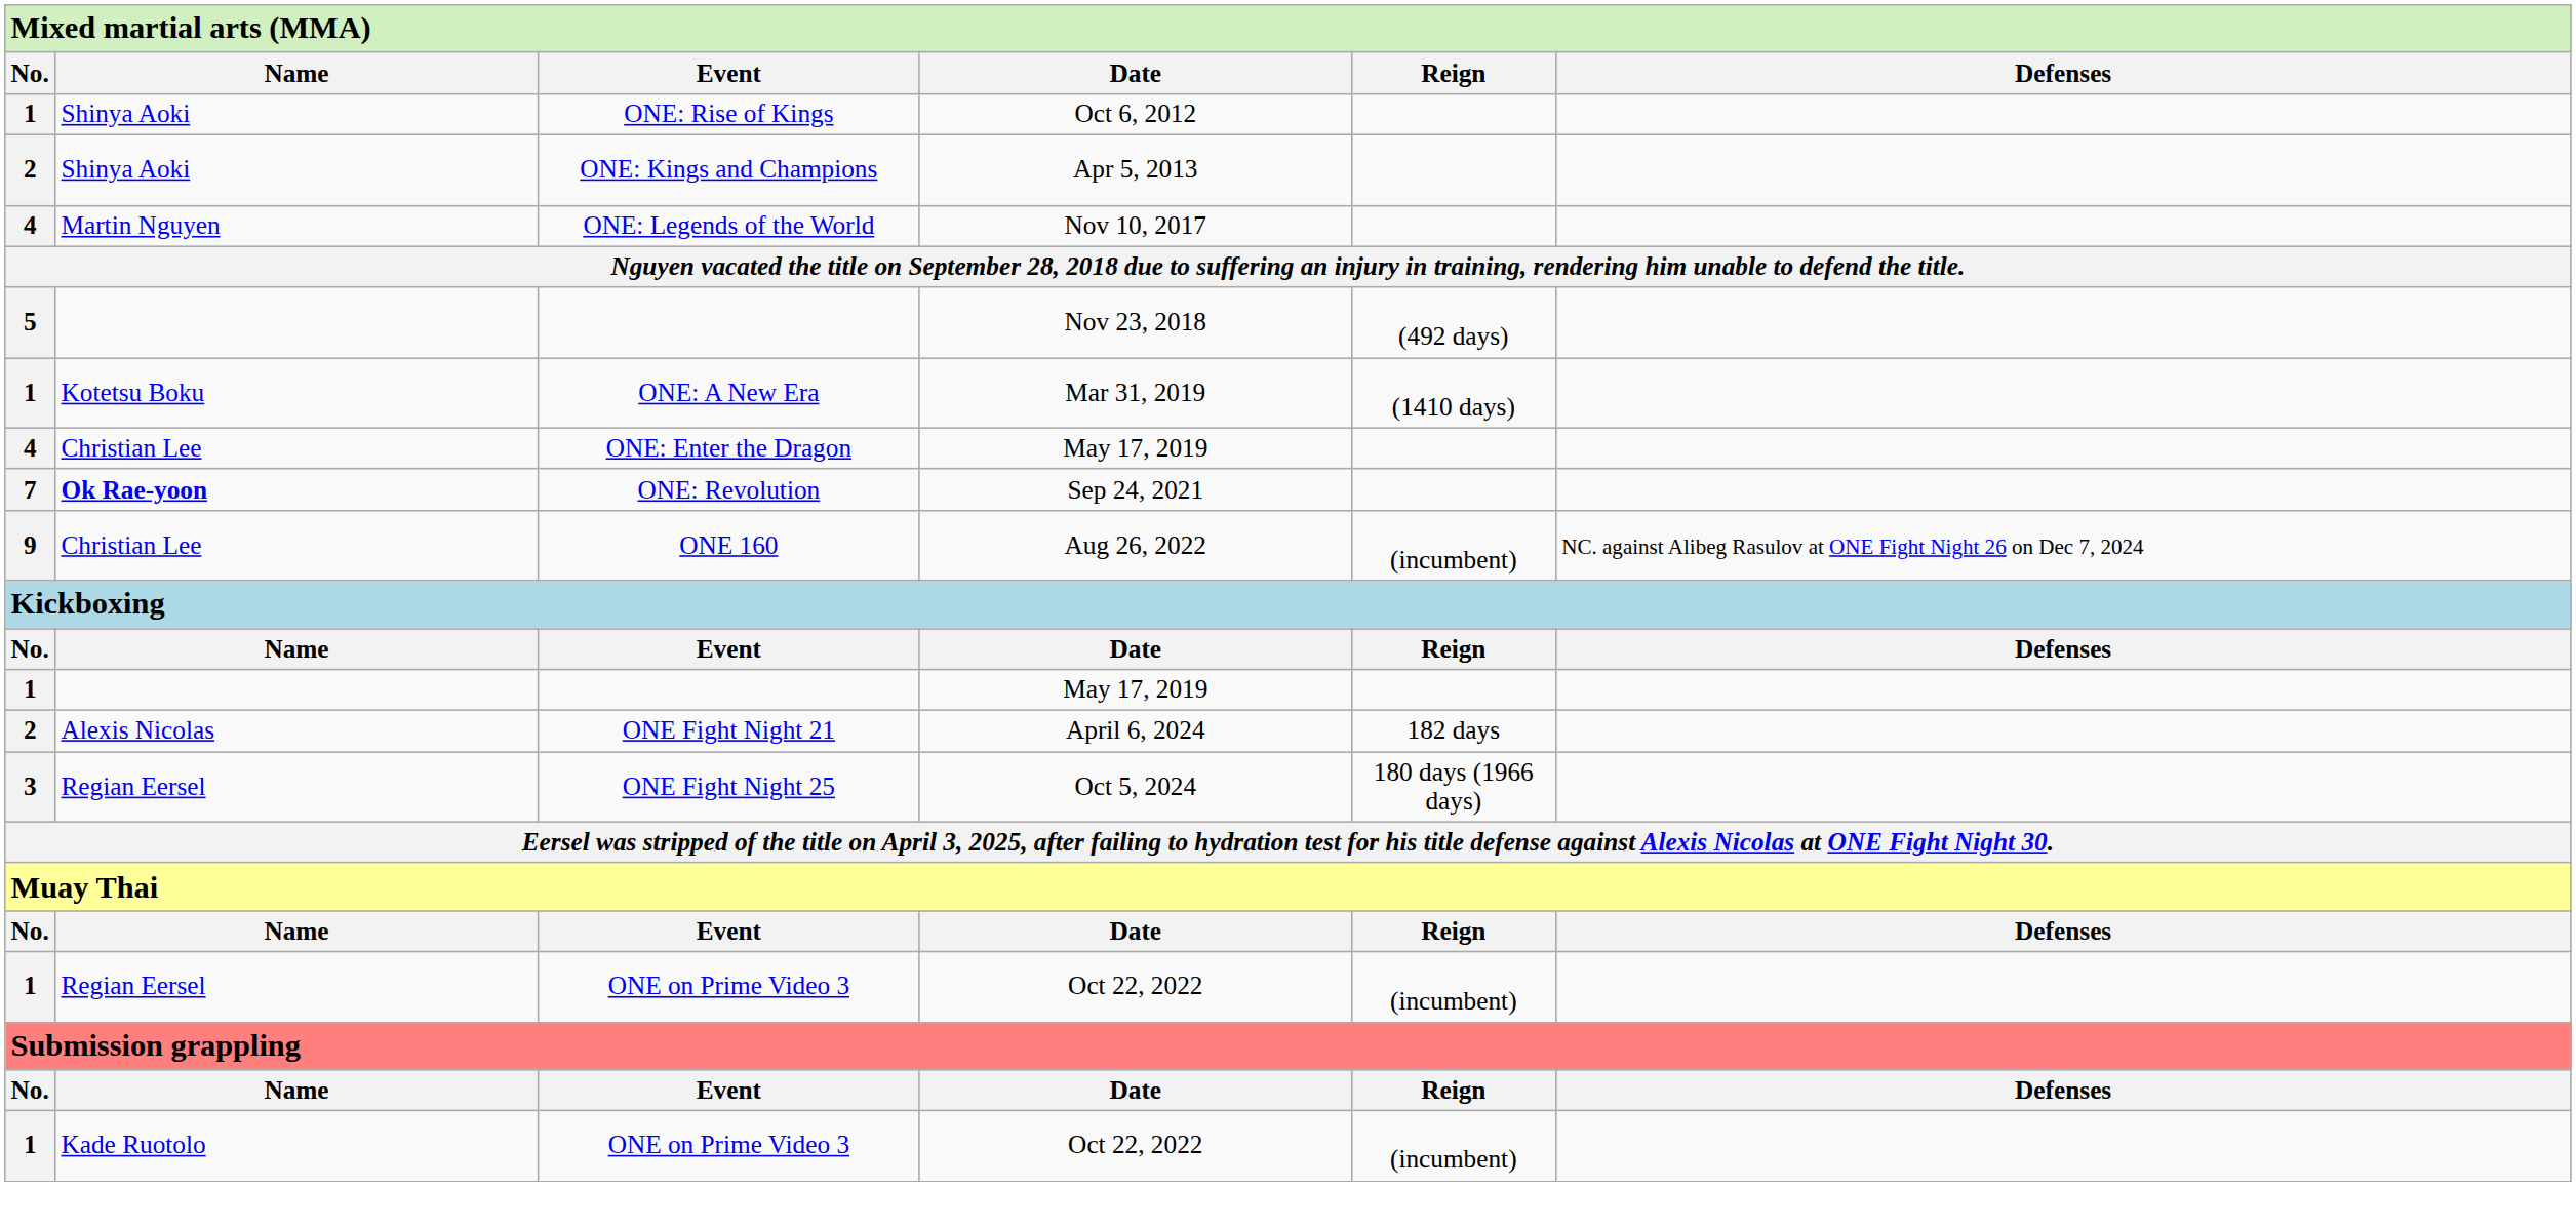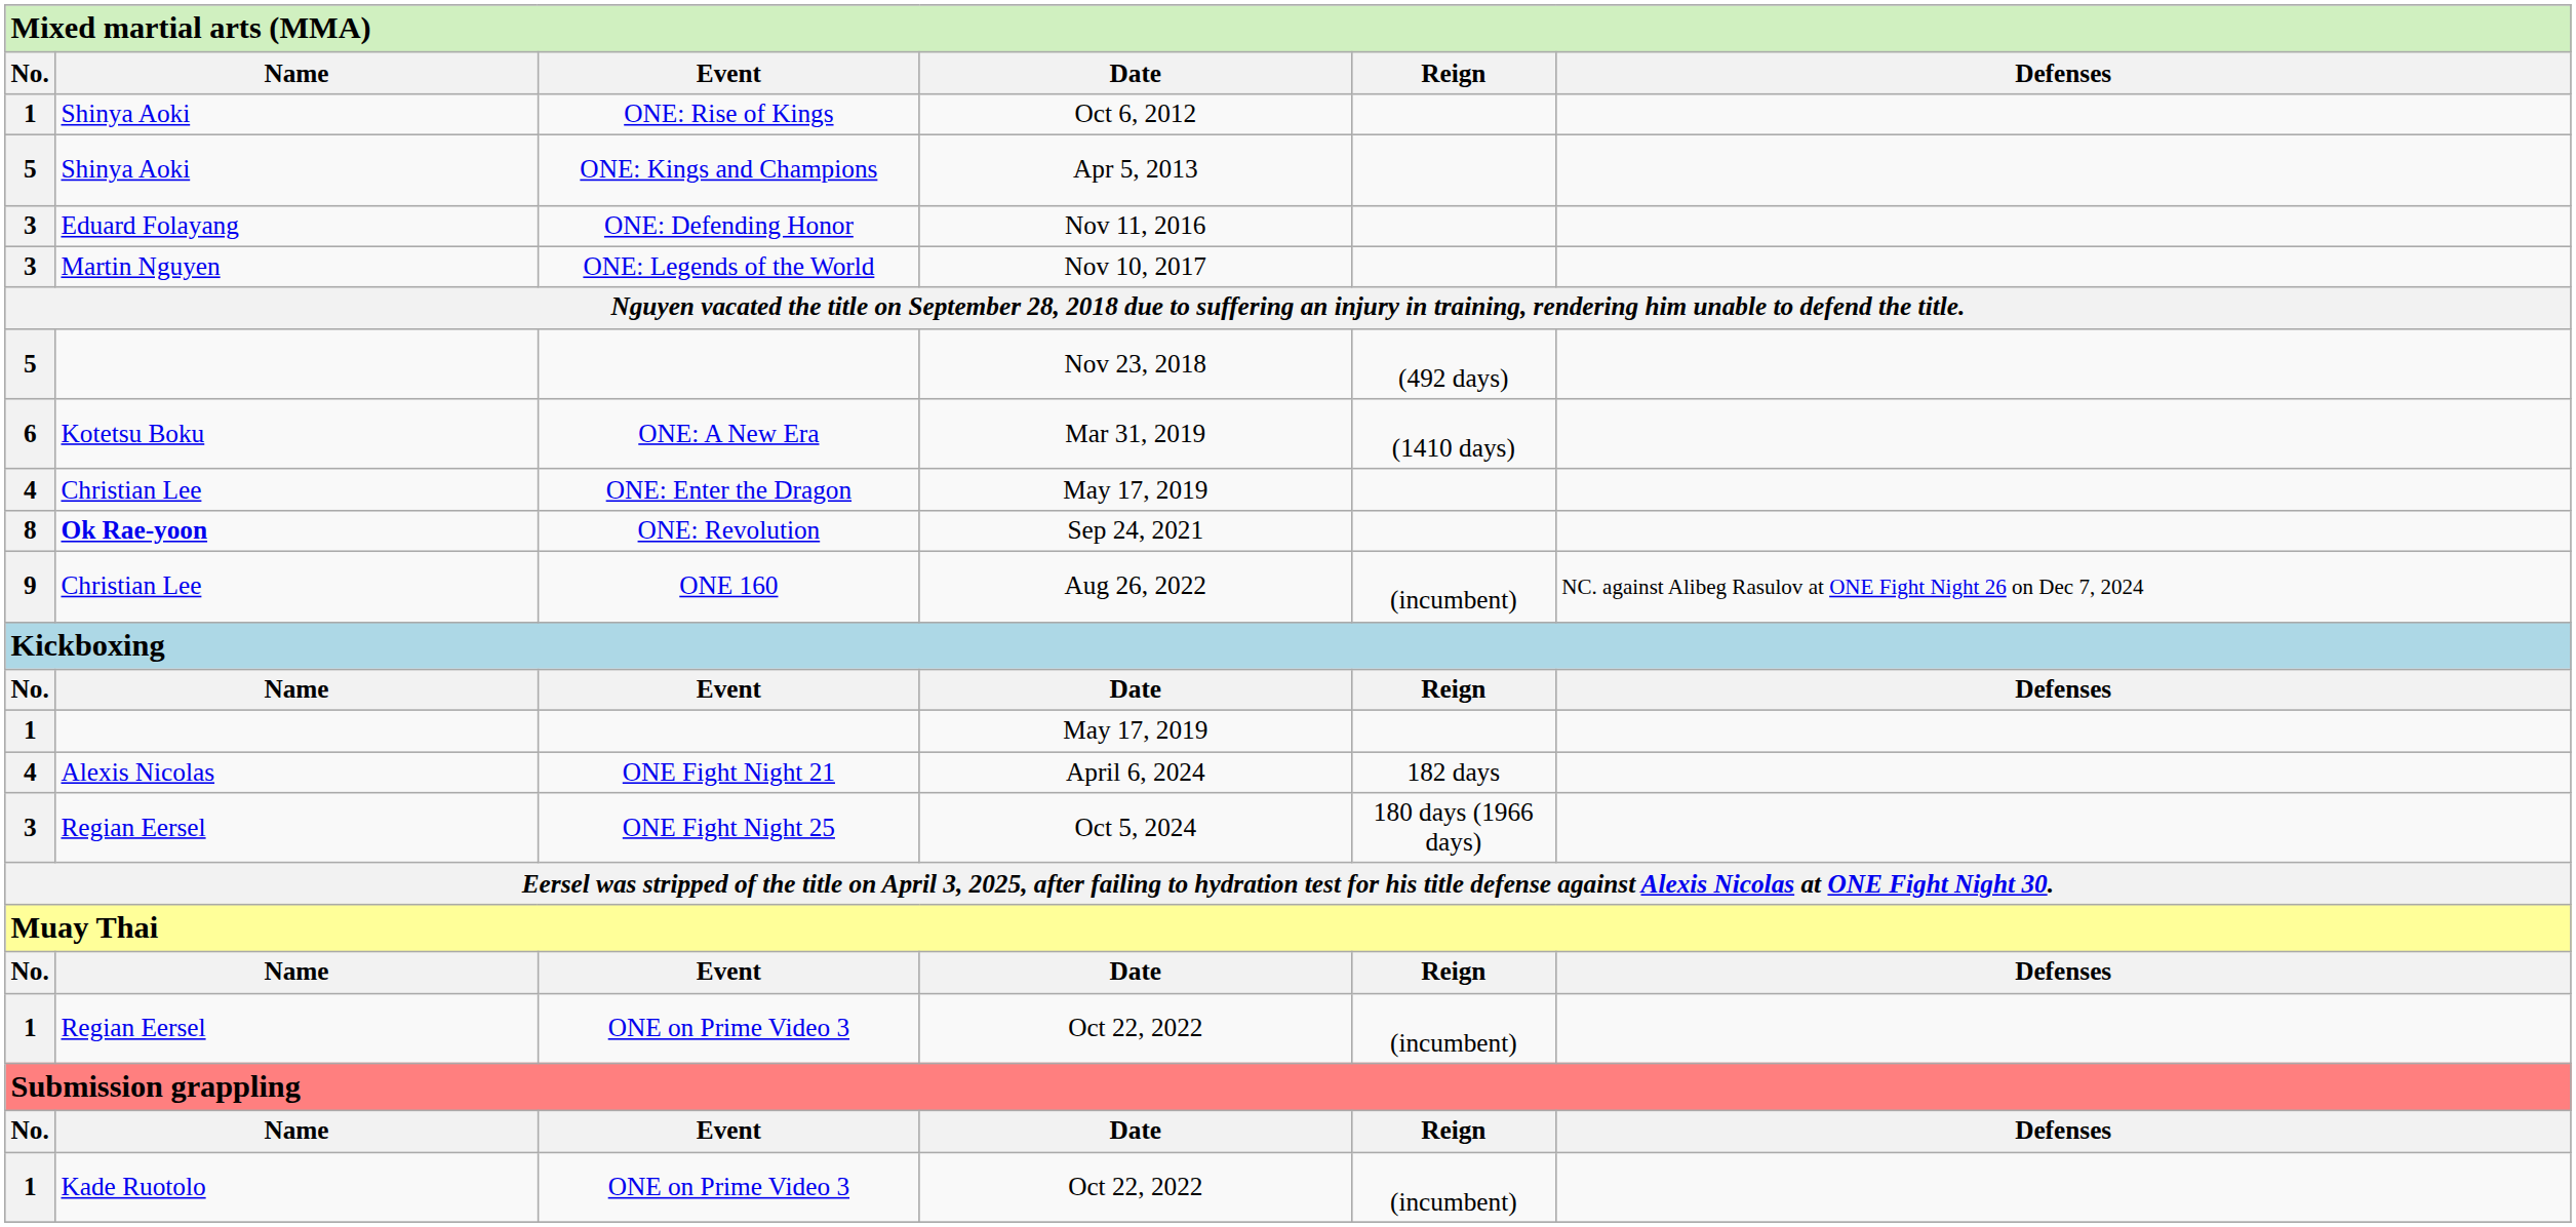ONE: Kings and Champions | column 1: 2 -> 5
+ row: 3 | Eduard Folayang | ONE: Defending Honor | Nov 11, 2016
ONE: Legends of the World | column 1: 4 -> 3
ONE: A New Era | column 1: 1 -> 6
ONE: Revolution | column 1: 7 -> 8
ONE Fight Night 21 | column 1: 2 -> 4
